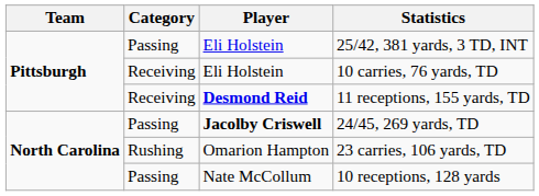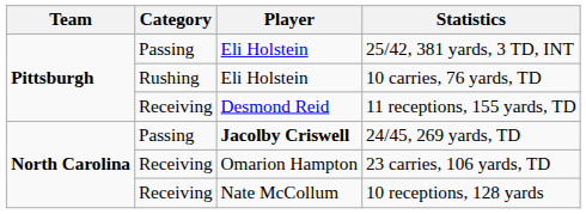10 carries, 76 yards, TD | Category: Receiving -> Rushing
11 receptions, 155 yards, TD | Player: bold -> normal
23 carries, 106 yards, TD | Category: Rushing -> Receiving
10 receptions, 128 yards | Category: Passing -> Receiving
